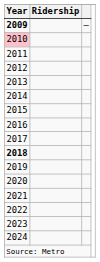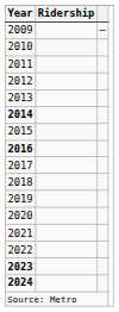2009 | Year: bold -> normal
2010 | Year: pink background -> no background
2014 | Year: normal -> bold
2016 | Year: normal -> bold
2018 | Year: bold -> normal
2023 | Year: normal -> bold
2024 | Year: normal -> bold
